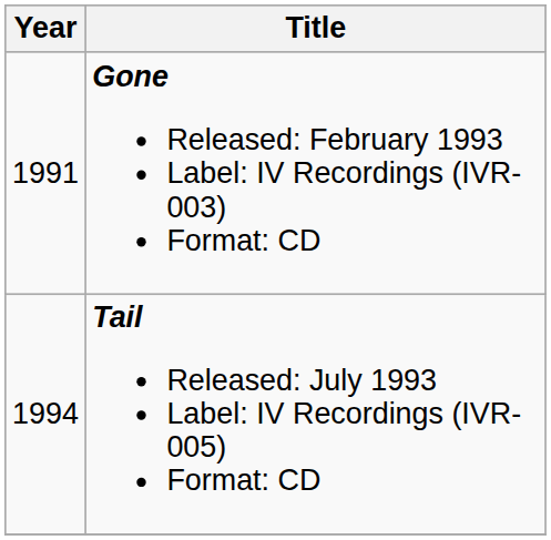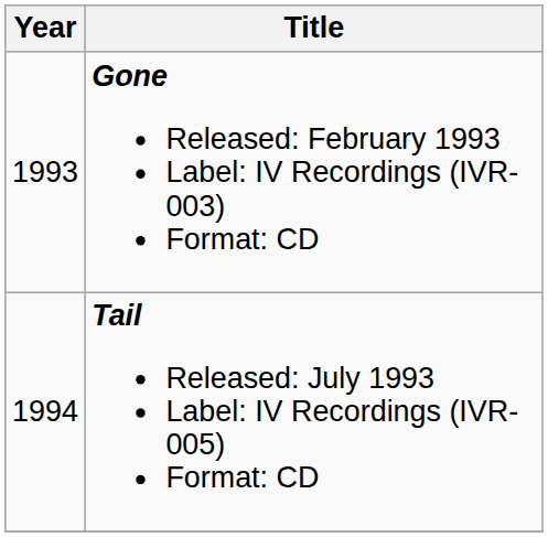row 2 | Year: 1991 -> 1993
